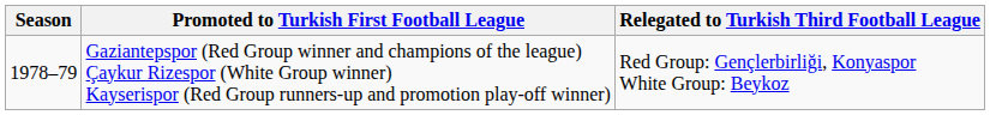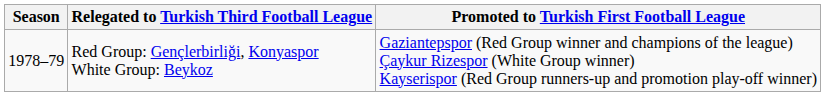columns swapped: Promoted to Turkish First Football League <-> Relegated to Turkish Third Football League
